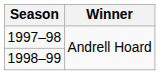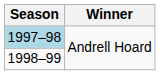1997–98 | Season: no background -> lightblue background
